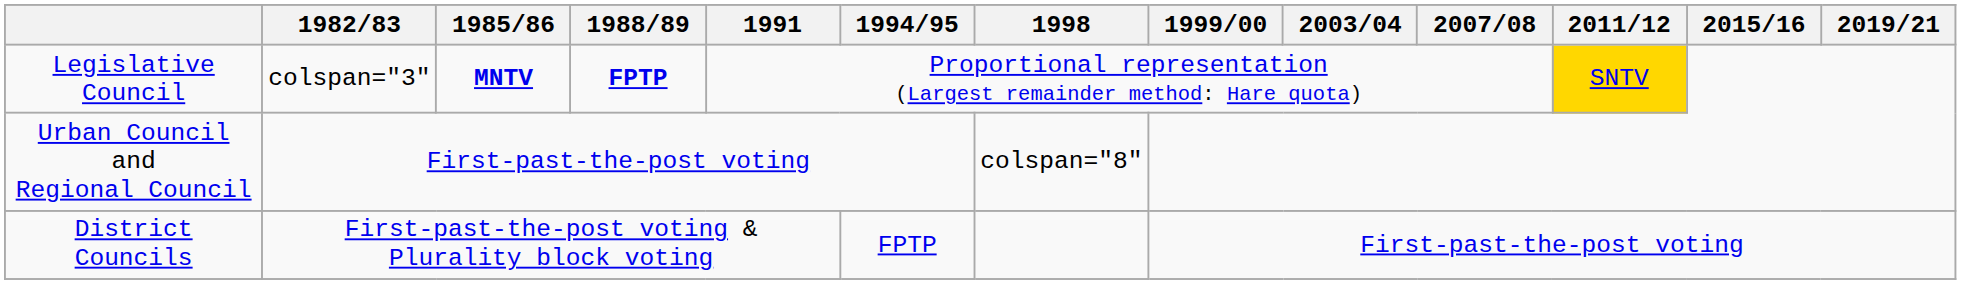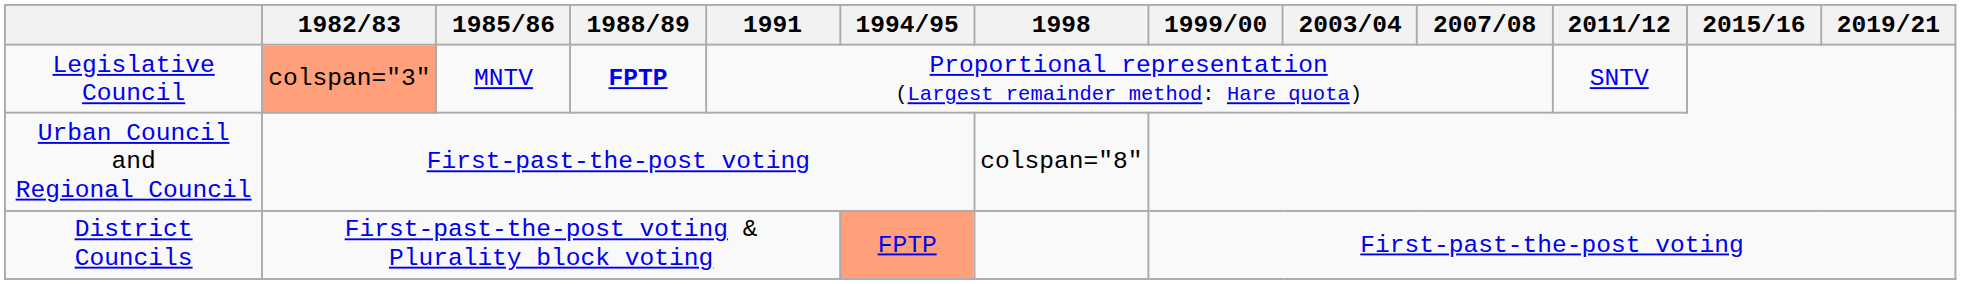Legislative Council | 1982/83: no background -> lightsalmon background
Legislative Council | 1985/86: bold -> normal
Legislative Council | 2011/12: gold background -> no background
District Councils | 1994/95: no background -> lightsalmon background
